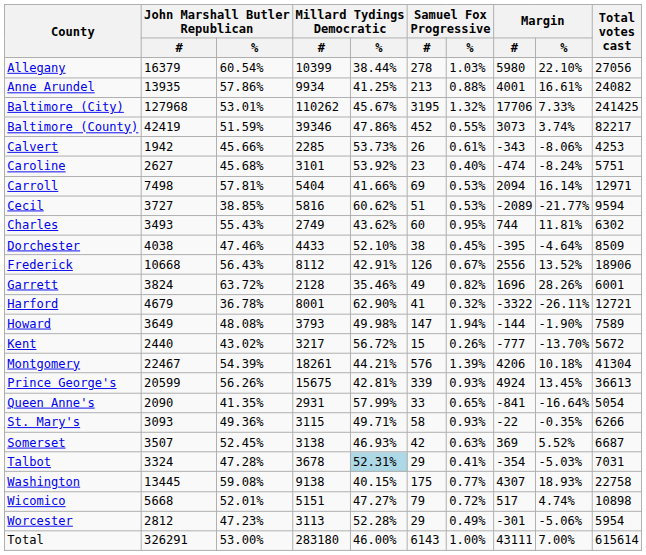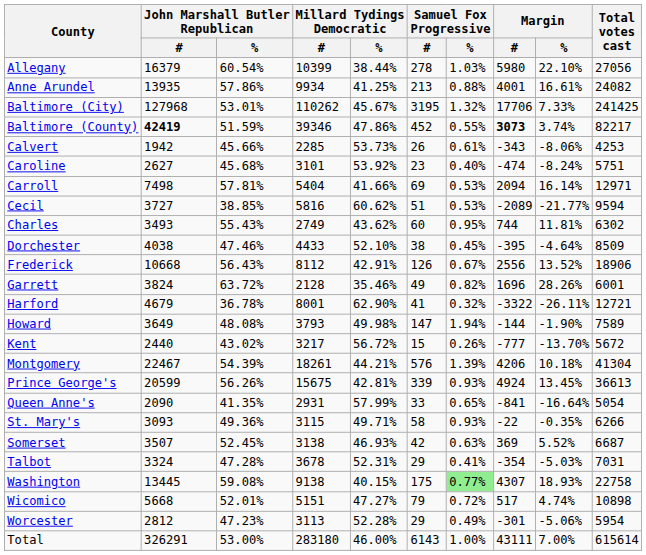Baltimore (County) | John Marshall Butler Republican / #: normal -> bold
Baltimore (County) | Margin / #: normal -> bold
Talbot | Millard Tydings Democratic / %: lightblue background -> no background
Washington | Samuel Fox Progressive / %: no background -> lightgreen background
